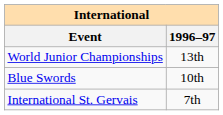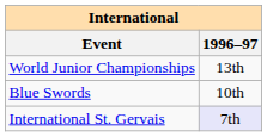International St. Gervais | 1996–97: no background -> lavender background
